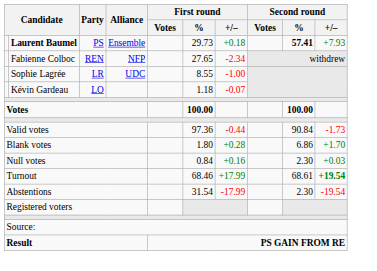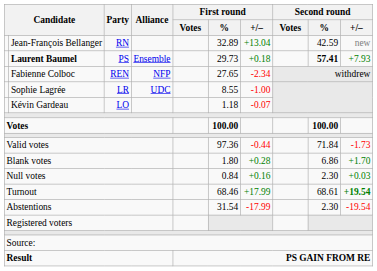+ row: Jean-François Bellanger | RN | 32.89 | +13.04 | 42.59 | new
Valid votes | Second round / %: 90.84 -> 71.84
